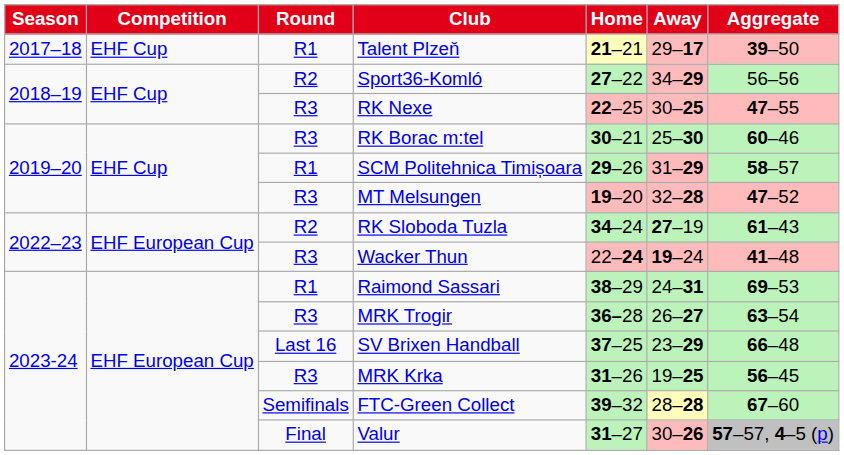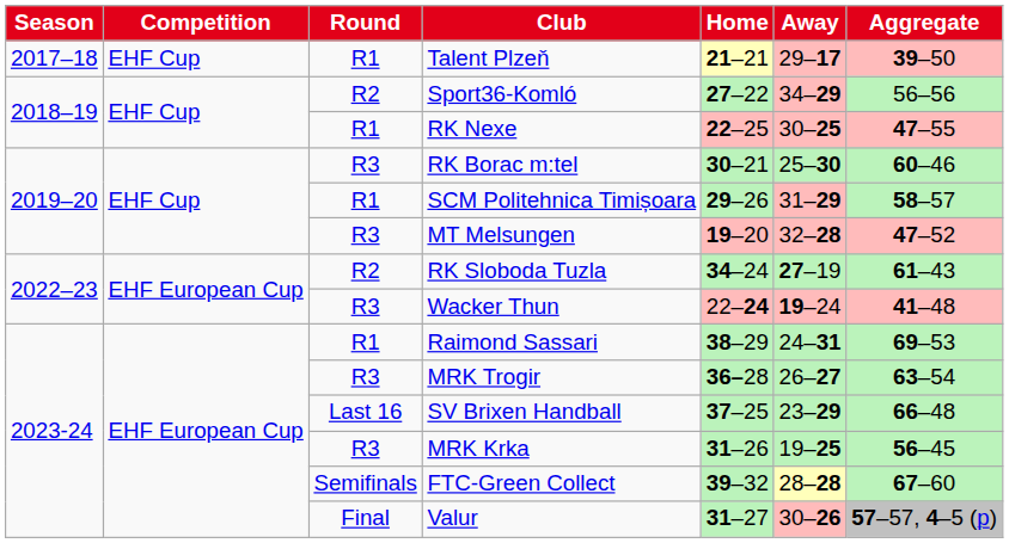RK Nexe | Round: R3 -> R1
